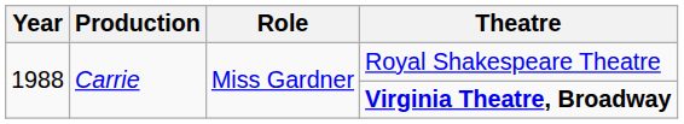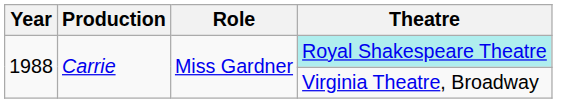Royal Shakespeare Theatre | Theatre: no background -> paleturquoise background
Virginia Theatre, Broadway | Theatre: bold -> normal
